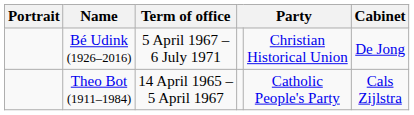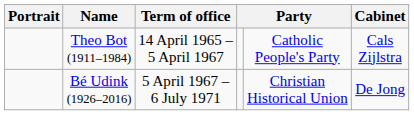rows swapped: Theo Bot (1911–1984) <-> Bé Udink (1926–2016)
